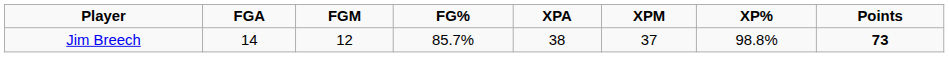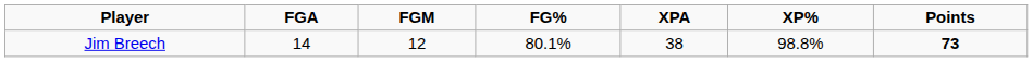- column: XPM | 37
Jim Breech | FG%: 85.7% -> 80.1%
